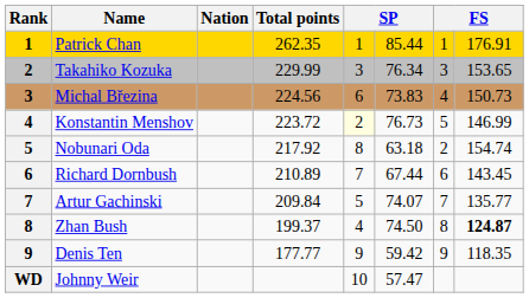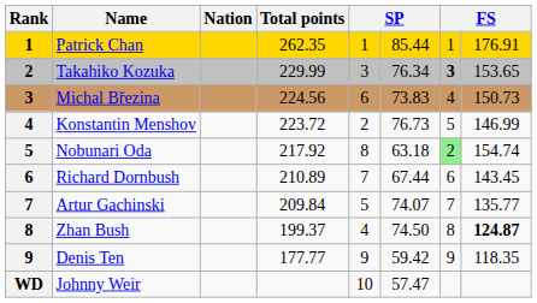Takahiko Kozuka | column 7: normal -> bold
Konstantin Menshov | column 5: lightyellow background -> no background
Nobunari Oda | column 7: no background -> lightgreen background
